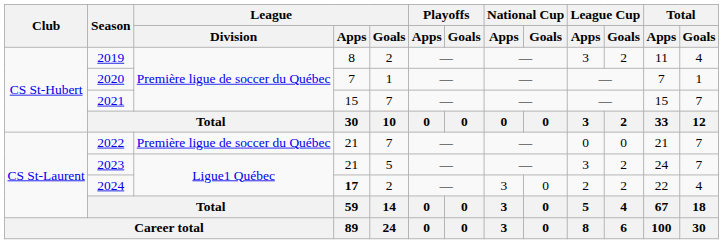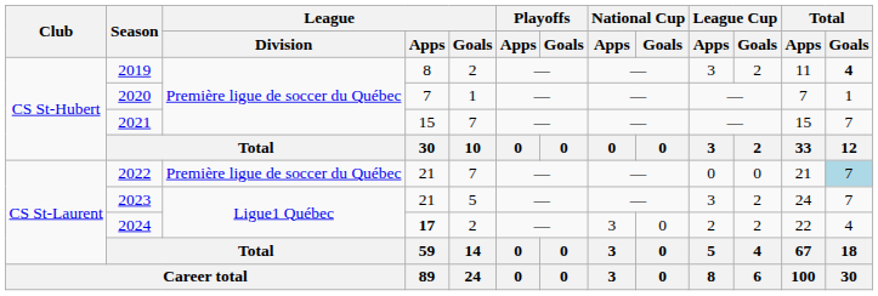2019 | Total / Goals: normal -> bold
2022 | Total / Goals: no background -> lightblue background
